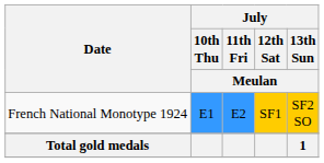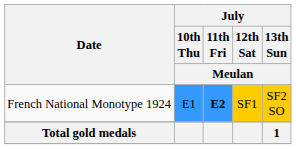French National Monotype 1924 | July / 11th Fri / Meulan: normal -> bold
